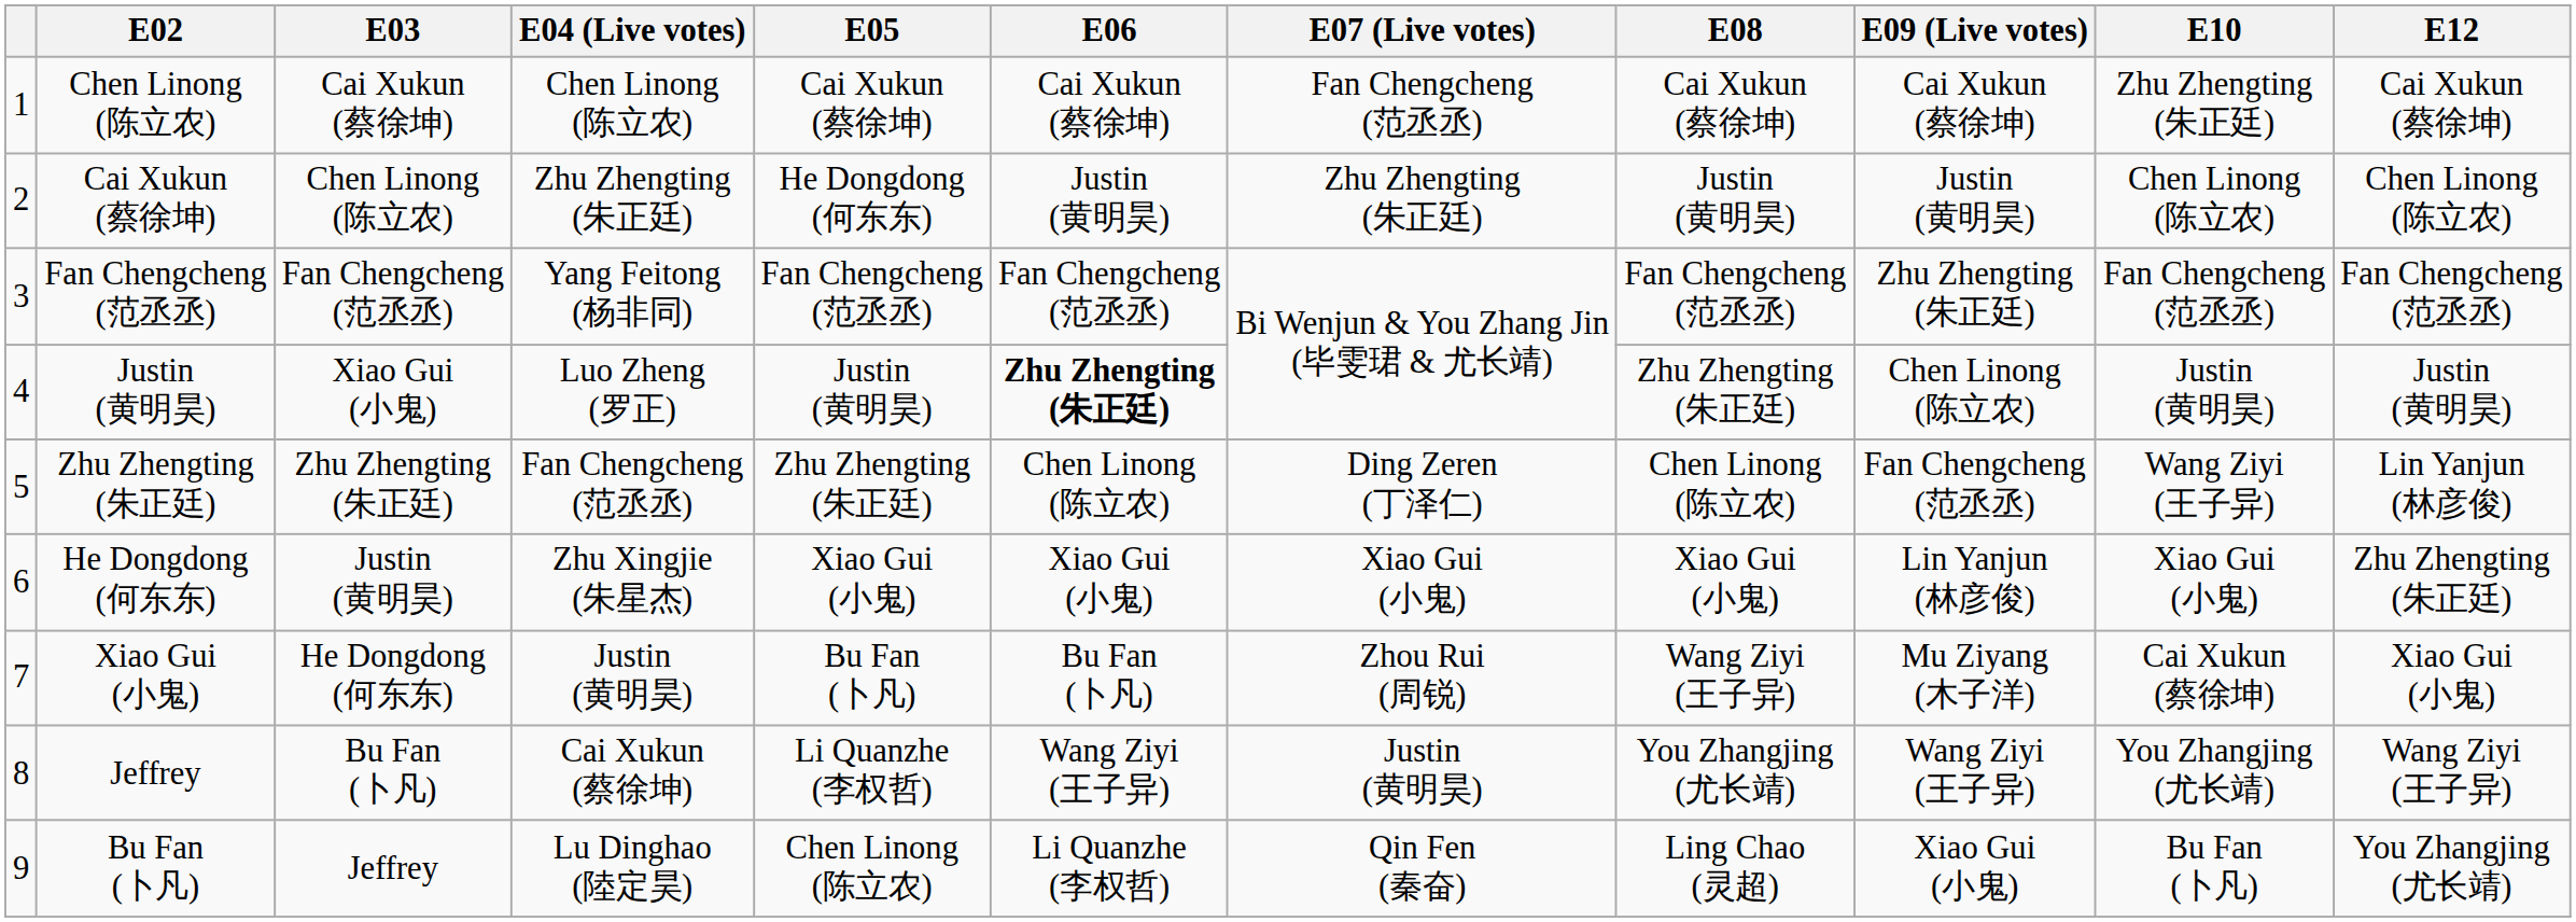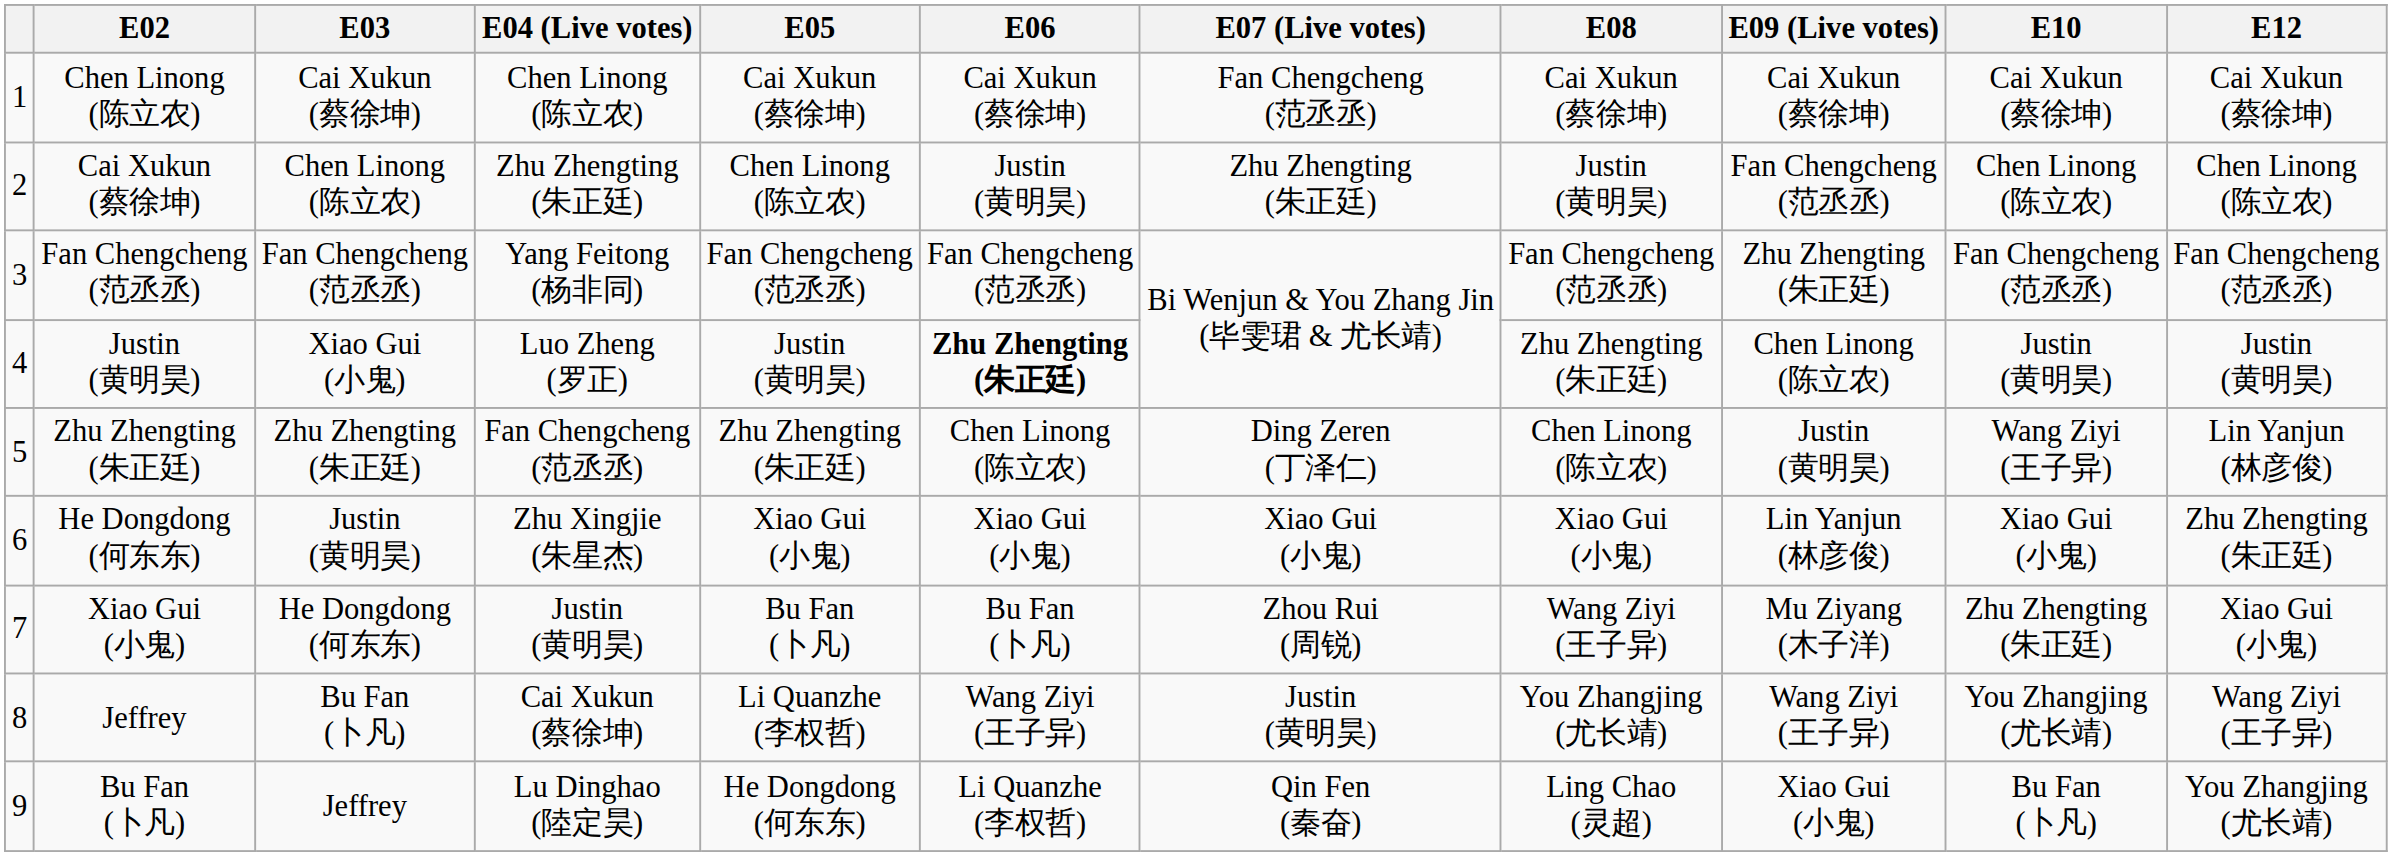row 2 | E10: Zhu Zhengting (朱正廷) -> Cai Xukun (蔡徐坤)
row 3 | E05: He Dongdong (何东东) -> Chen Linong (陈立农)
row 3 | E09 (Live votes): Justin (黄明昊) -> Fan Chengcheng (范丞丞)
row 6 | E09 (Live votes): Fan Chengcheng (范丞丞) -> Justin (黄明昊)
row 8 | E10: Cai Xukun (蔡徐坤) -> Zhu Zhengting (朱正廷)
row 10 | E05: Chen Linong (陈立农) -> He Dongdong (何东东)
